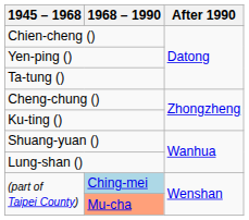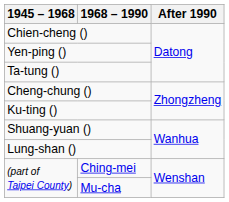Ching-mei | 1968 – 1990: lightblue background -> no background
Mu-cha | 1968 – 1990: lightsalmon background -> no background
